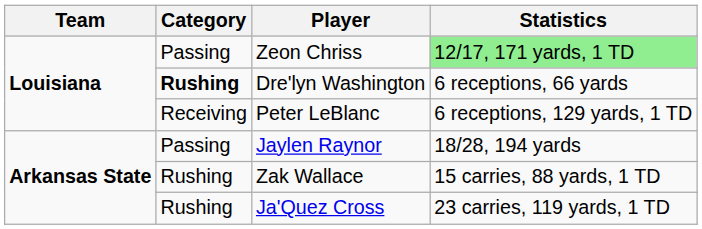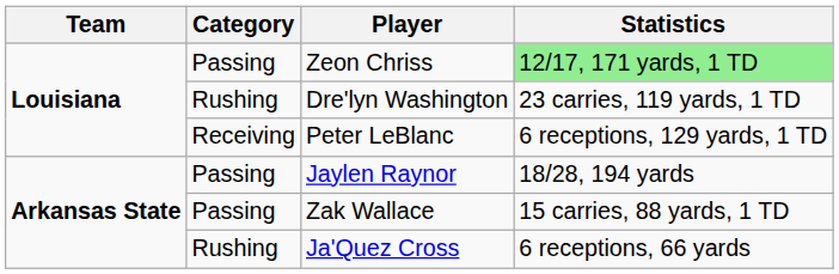Dre'lyn Washington | Category: bold -> normal
Dre'lyn Washington | Statistics: 6 receptions, 66 yards -> 23 carries, 119 yards, 1 TD
Zak Wallace | Category: Rushing -> Passing
Ja'Quez Cross | Statistics: 23 carries, 119 yards, 1 TD -> 6 receptions, 66 yards
